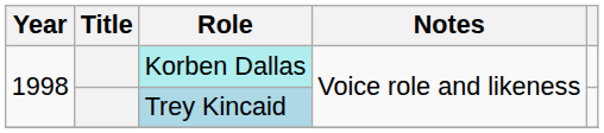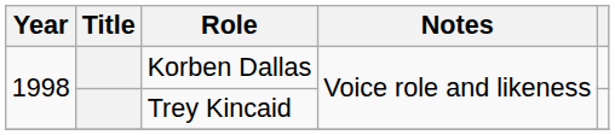Korben Dallas | Role: paleturquoise background -> no background
Trey Kincaid | Role: lightblue background -> no background
